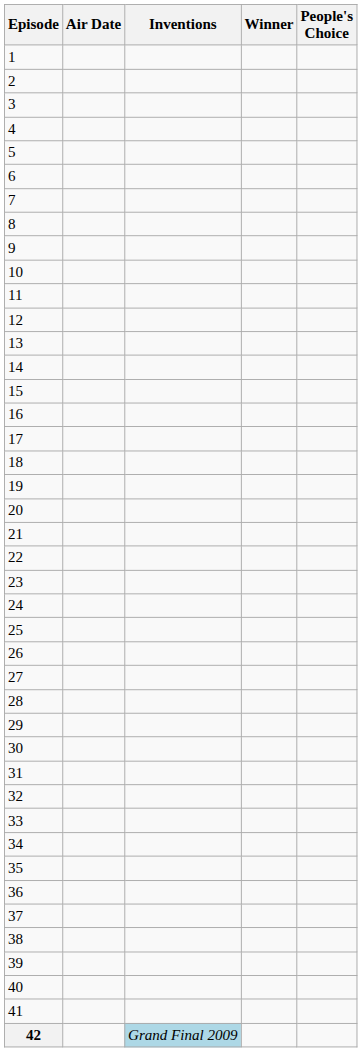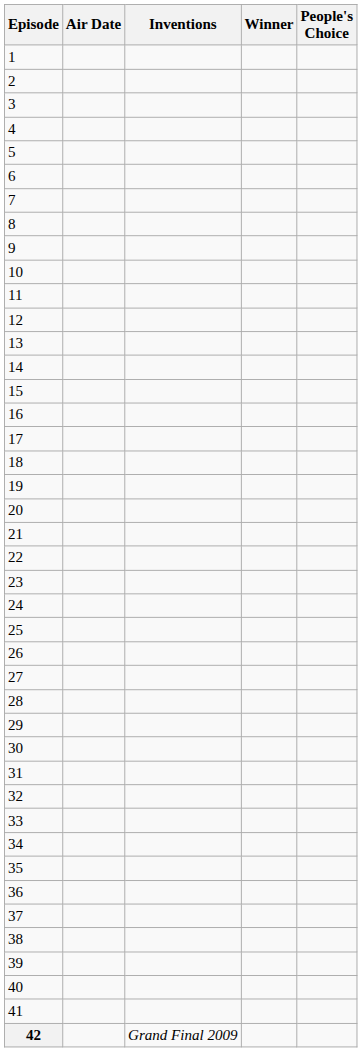42 | Inventions: lightblue background -> no background
